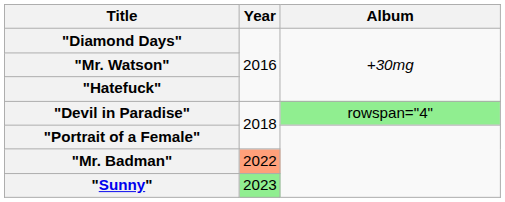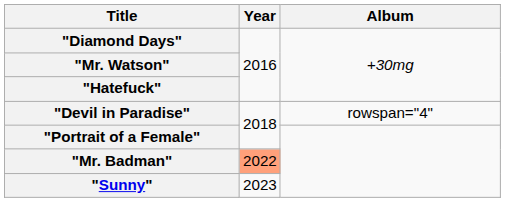"Devil in Paradise" | Album: lightgreen background -> no background
"Sunny" | Year: lightgreen background -> no background
